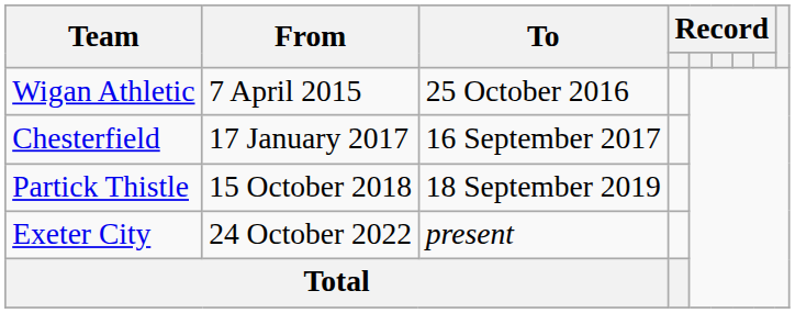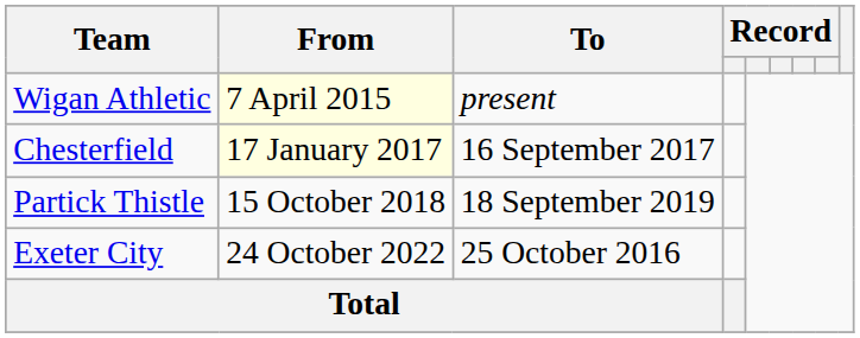Wigan Athletic | From: no background -> lightyellow background
Wigan Athletic | To: 25 October 2016 -> present
Chesterfield | From: no background -> lightyellow background
Exeter City | To: present -> 25 October 2016
